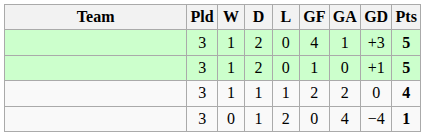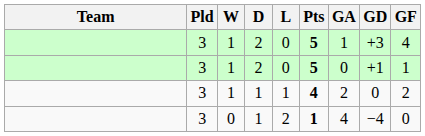columns swapped: GF <-> Pts
